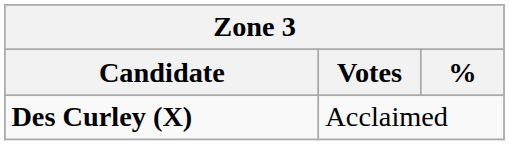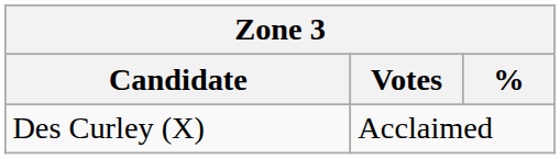Des Curley (X) | Candidate: bold -> normal
